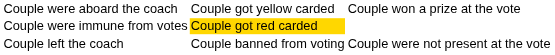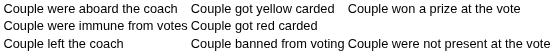Couple were immune from votes | column 2: gold background -> no background
